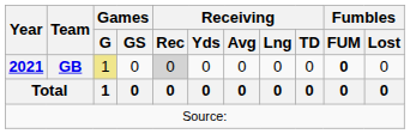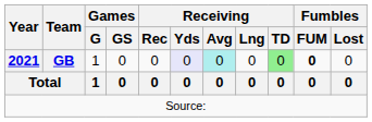2021 | Games / G: khaki background -> no background
2021 | Receiving / Rec: lightgrey background -> no background
2021 | Receiving / Yds: no background -> lavender background
2021 | Receiving / Avg: no background -> paleturquoise background
2021 | Receiving / TD: no background -> lightgreen background
